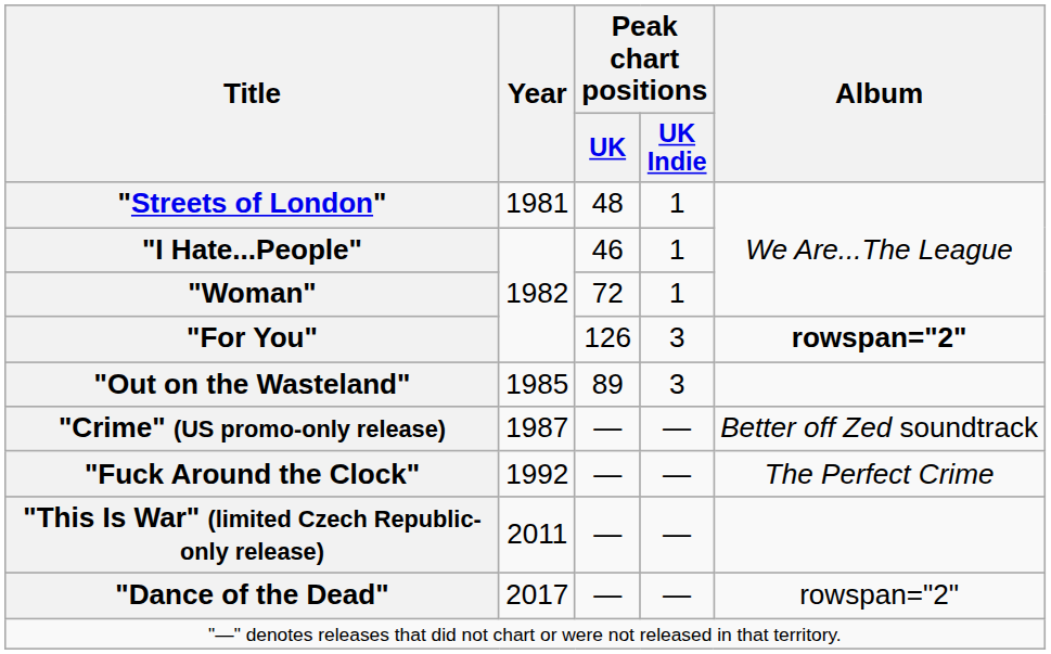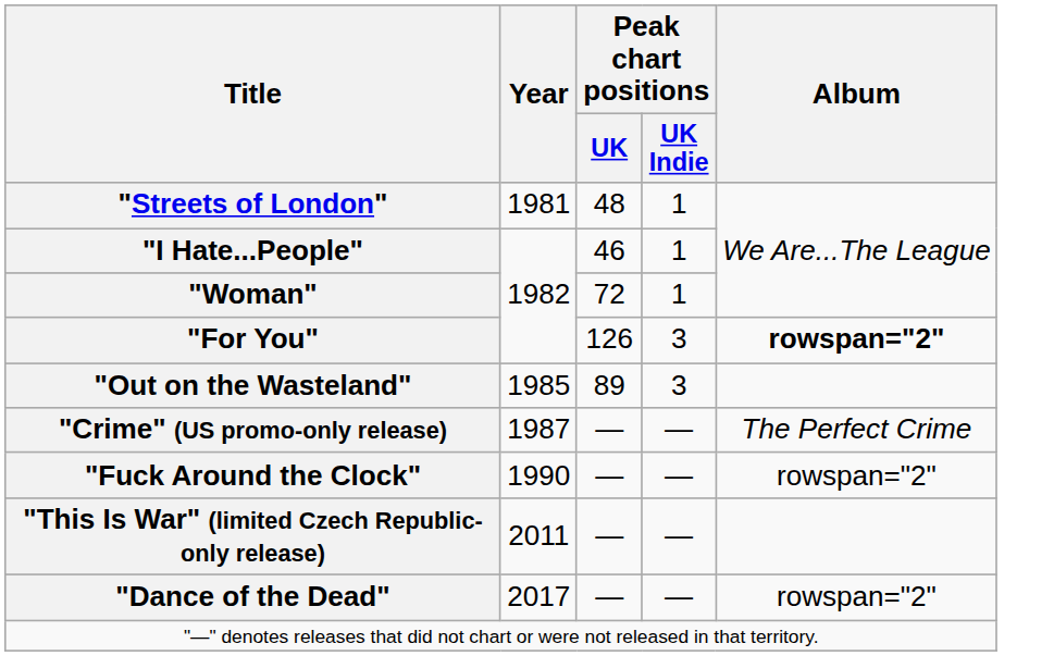"Crime" (US promo-only release) | Album: Better off Zed soundtrack -> The Perfect Crime
"Fuck Around the Clock" | Year: 1992 -> 1990
"Fuck Around the Clock" | Album: The Perfect Crime -> rowspan="2"
